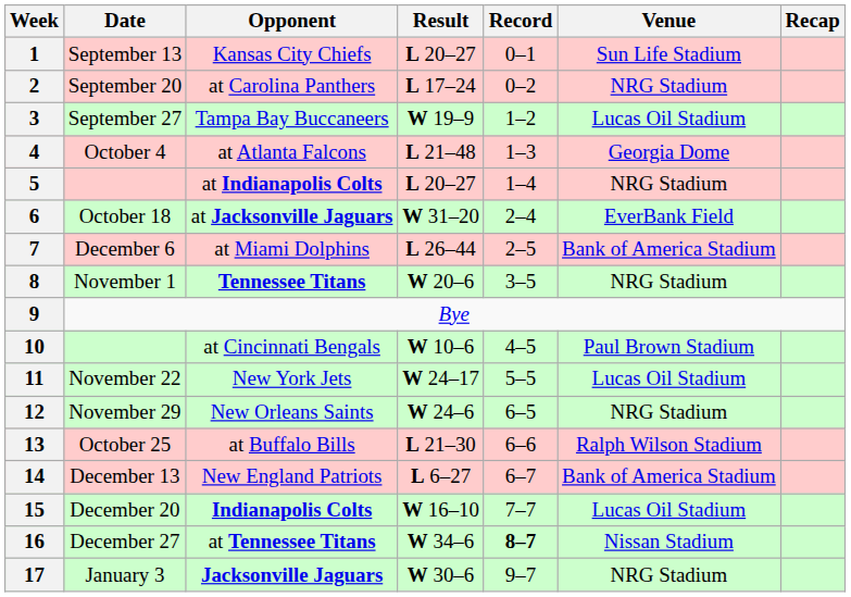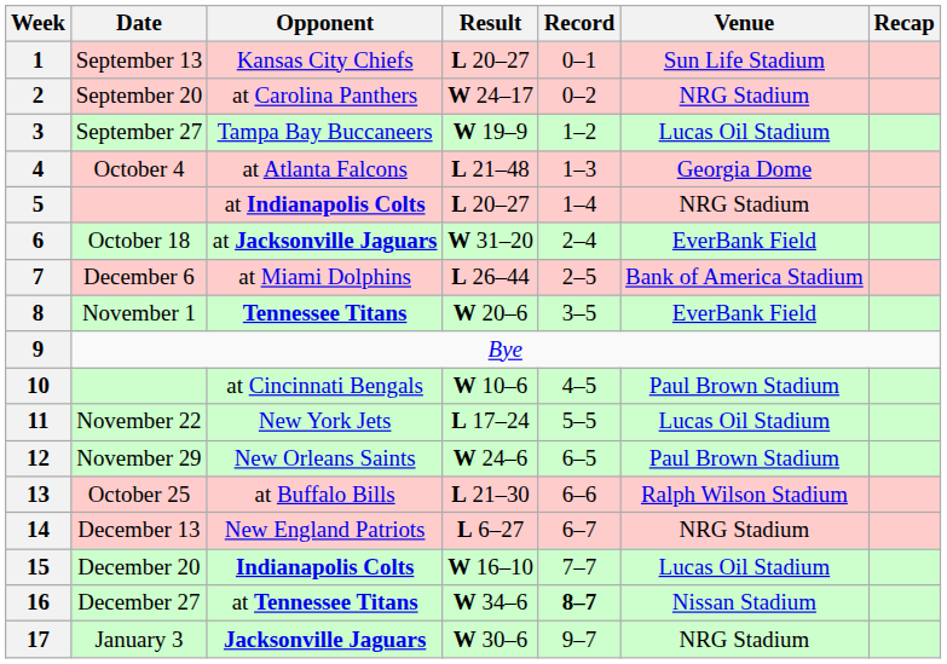2 | Result: L 17–24 -> W 24–17
8 | Venue: NRG Stadium -> EverBank Field
11 | Result: W 24–17 -> L 17–24
12 | Venue: NRG Stadium -> Paul Brown Stadium
14 | Venue: Bank of America Stadium -> NRG Stadium
